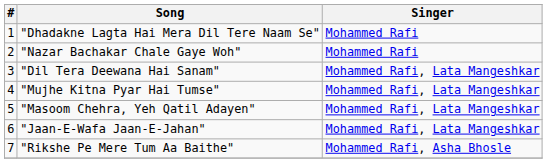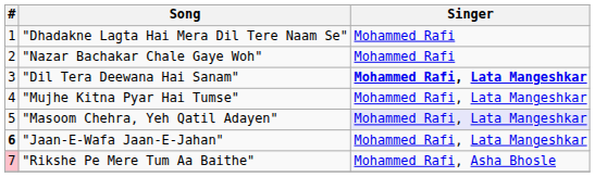"Dil Tera Deewana Hai Sanam" | Singer: normal -> bold
"Masoom Chehra, Yeh Qatil Adayen" | Singer: no background -> lavender background
"Jaan-E-Wafa Jaan-E-Jahan" | #: normal -> bold
"Rikshe Pe Mere Tum Aa Baithe" | #: no background -> pink background
